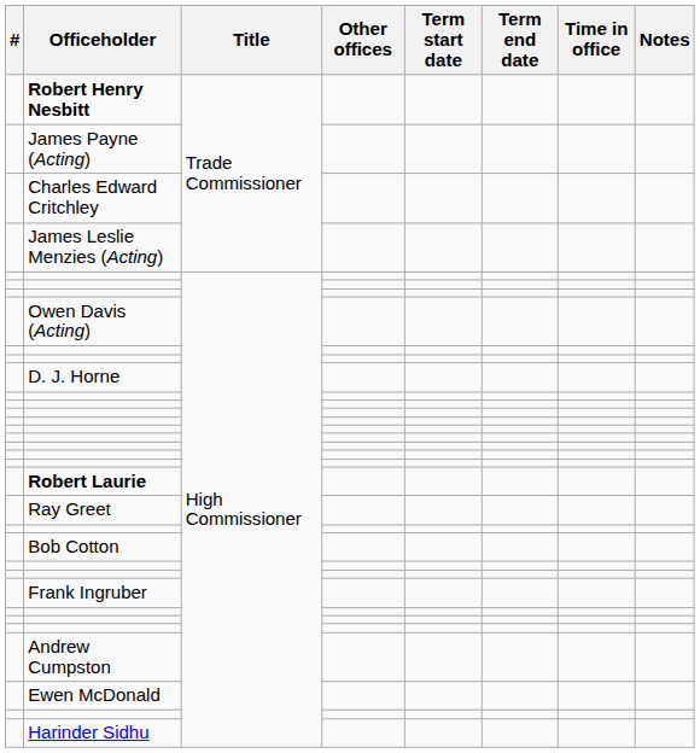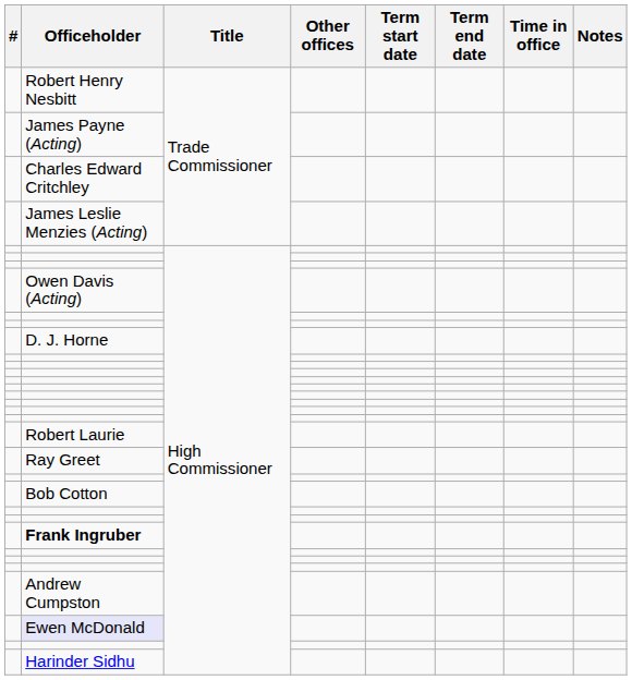Robert Henry Nesbitt | Officeholder: bold -> normal
Robert Laurie | Officeholder: bold -> normal
Frank Ingruber | Officeholder: normal -> bold
Ewen McDonald | Officeholder: no background -> lavender background
